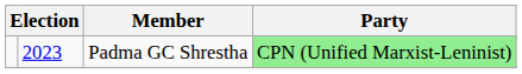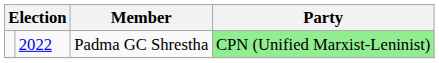Padma GC Shrestha | column 2: 2023 -> 2022
